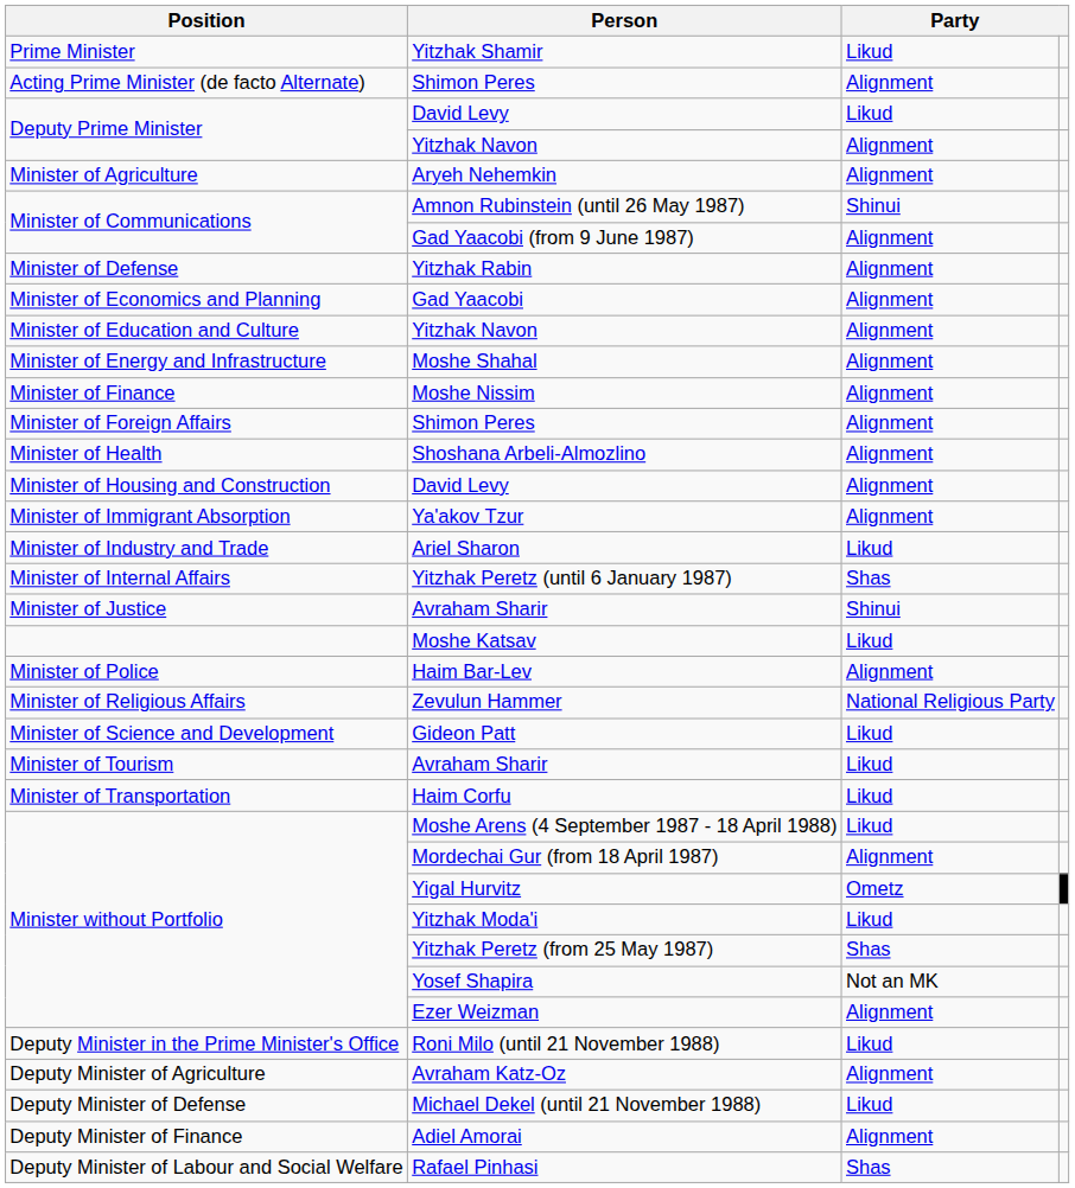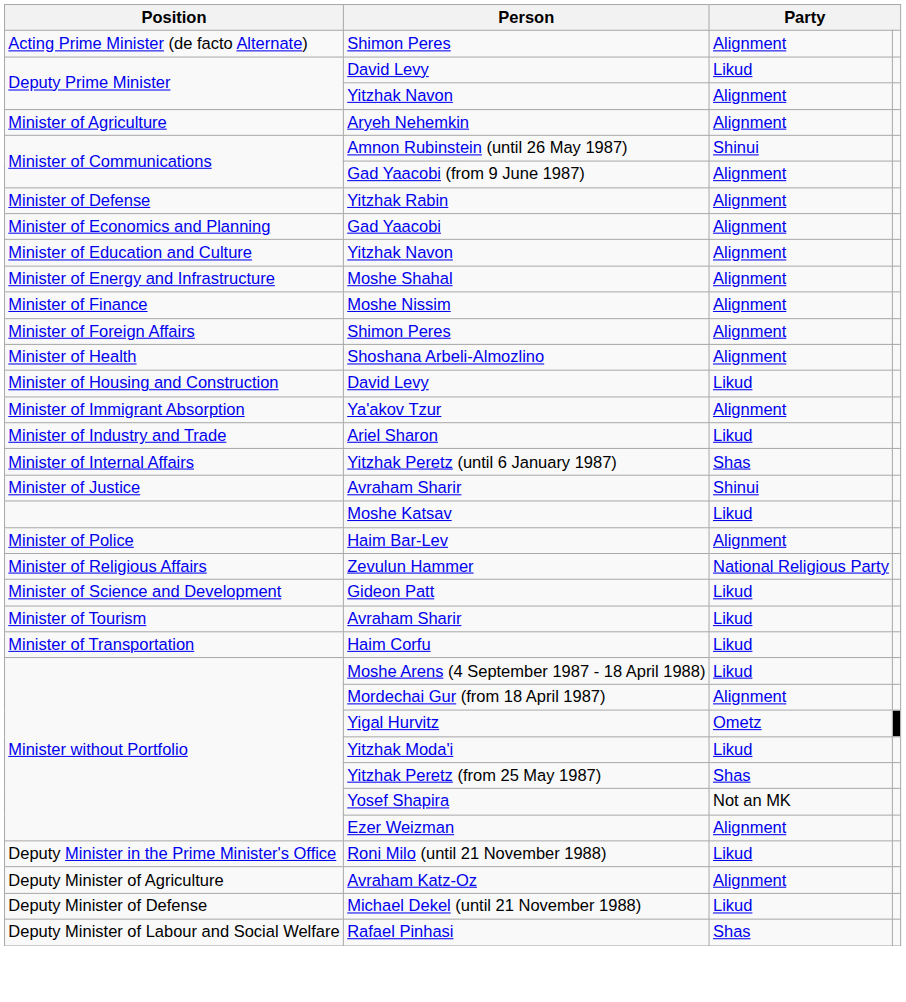- row: Prime Minister | Yitzhak Shamir | Likud
Minister of Housing and Construction / David Levy | column 3: Alignment -> Likud
- row: Deputy Minister of Finance | Adiel Amorai | Alignment
